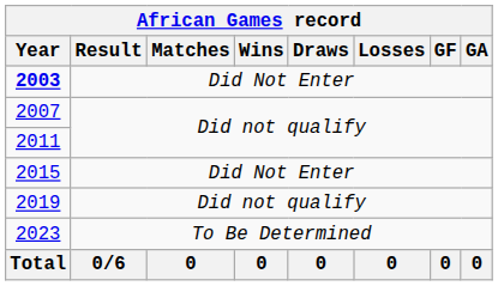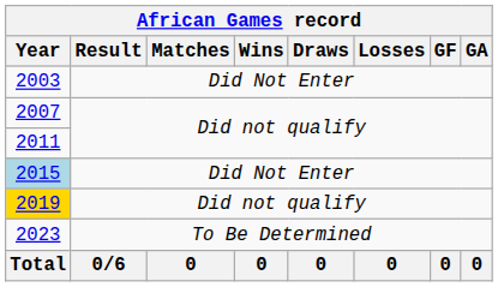2003 | Year: bold -> normal
2015 | Year: no background -> lightblue background
2019 | Year: no background -> gold background
